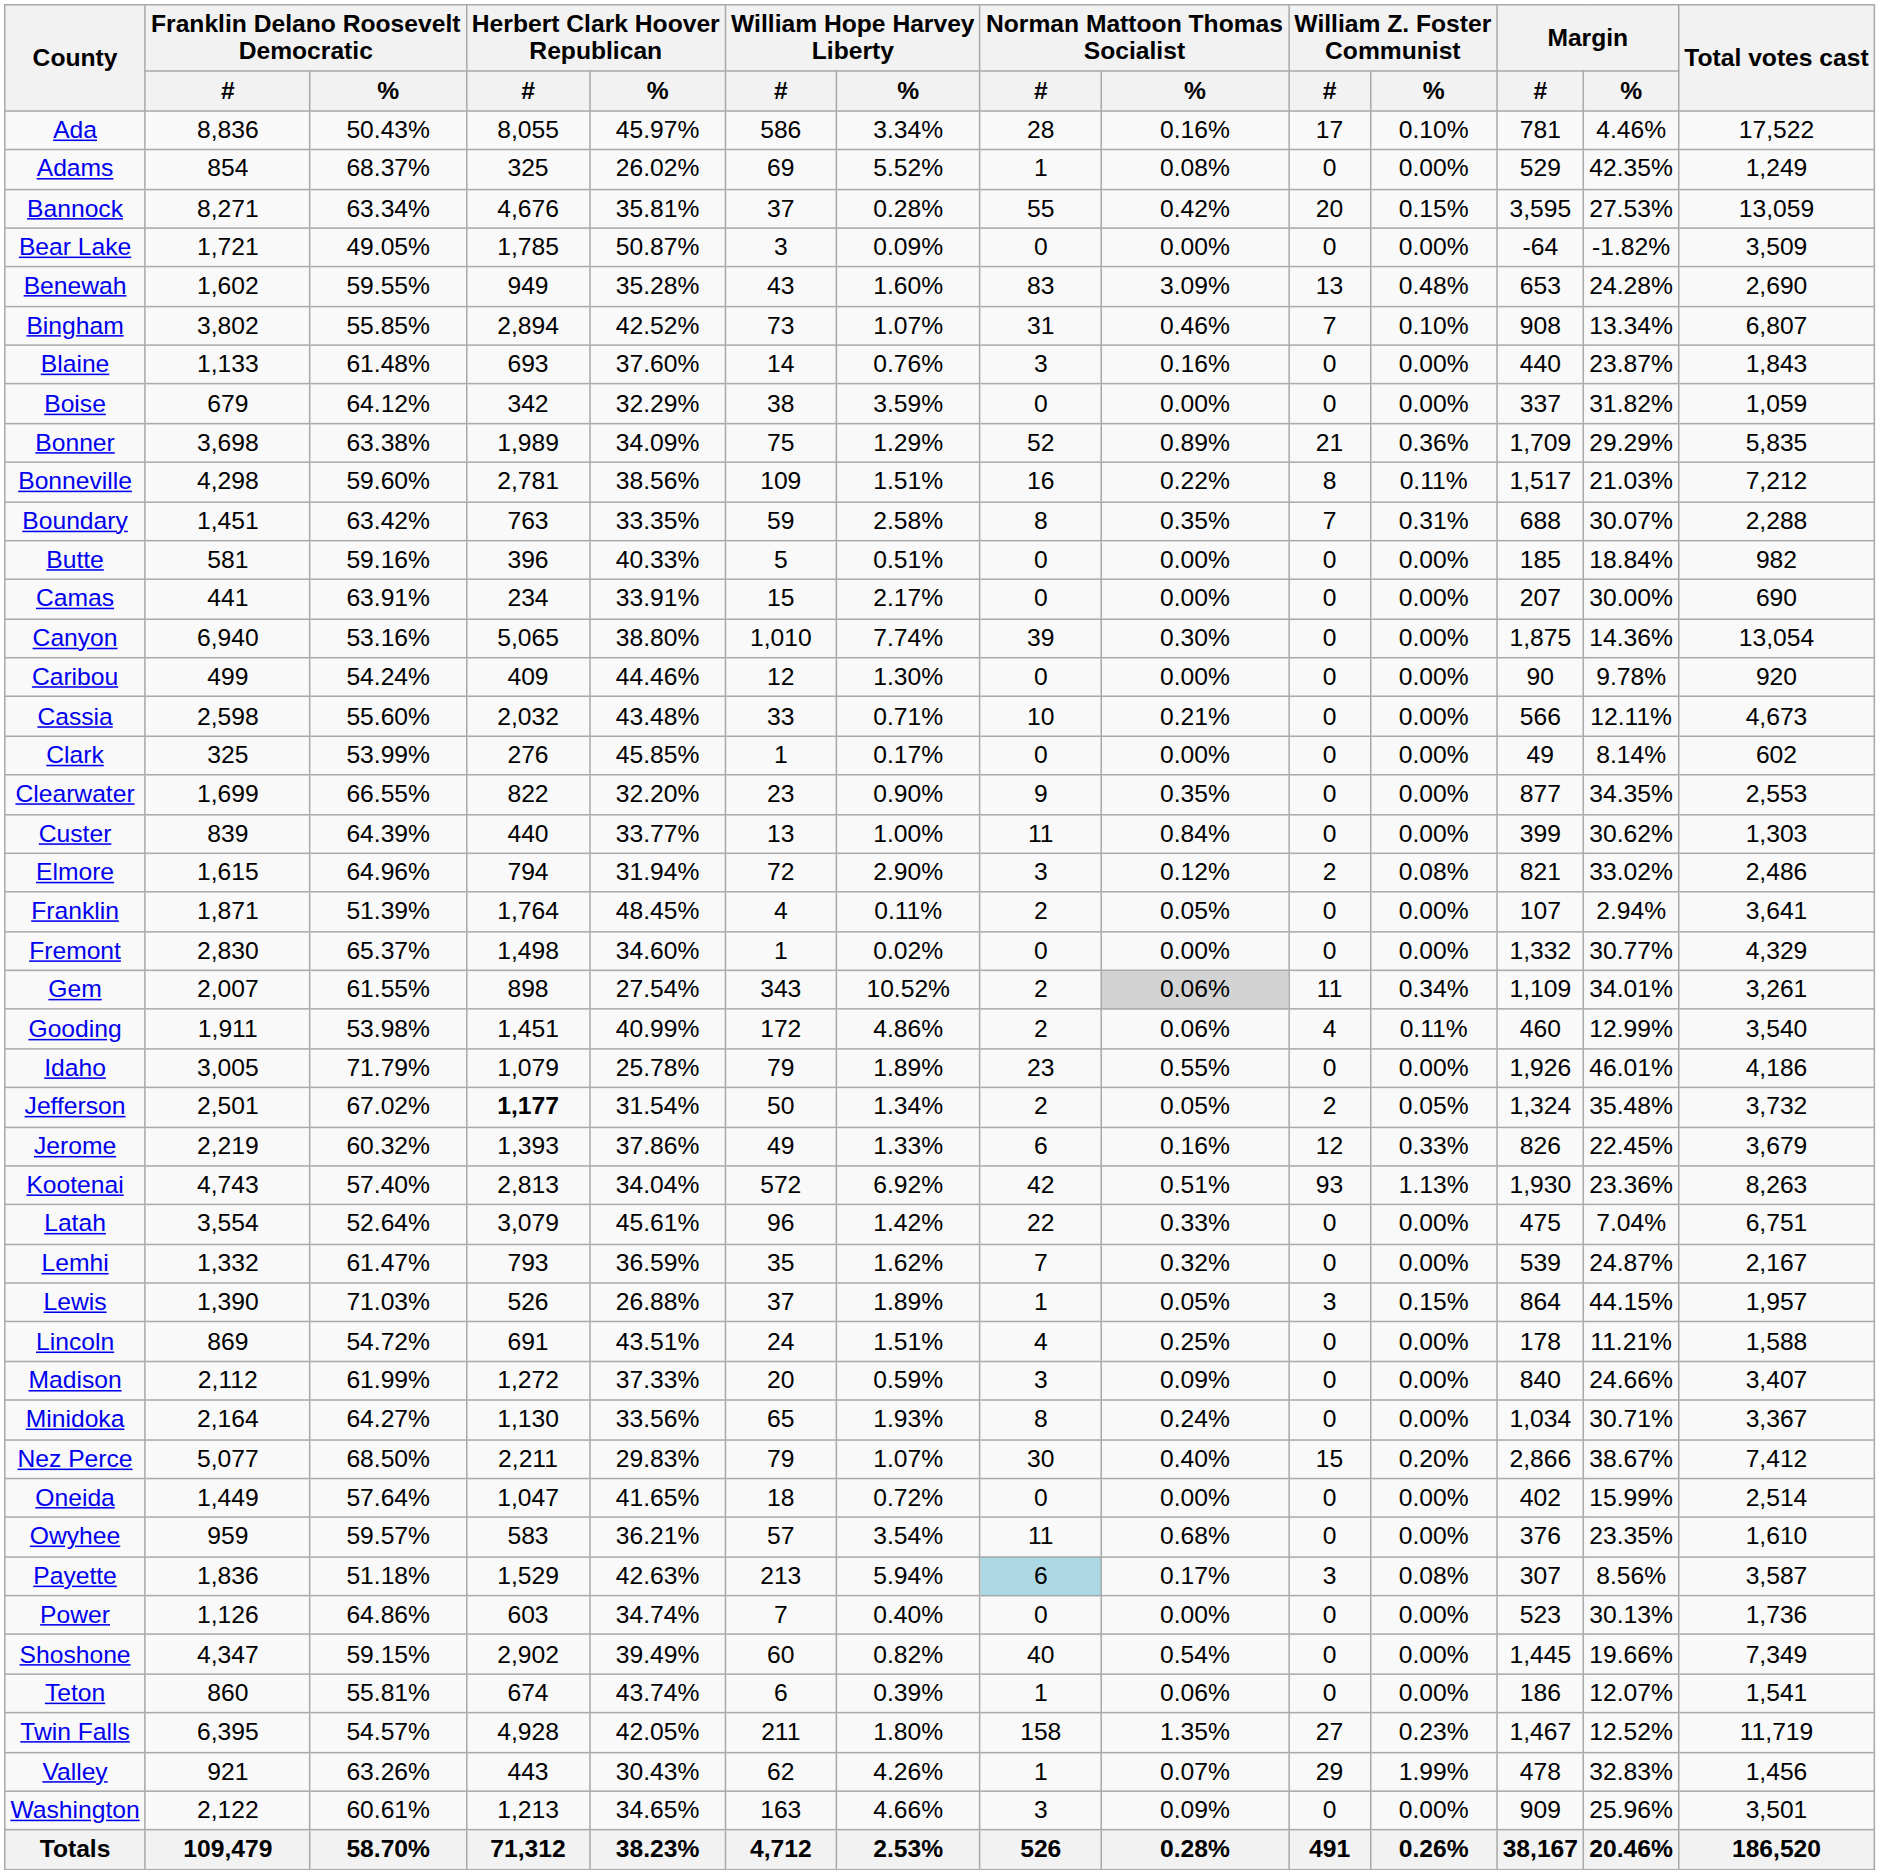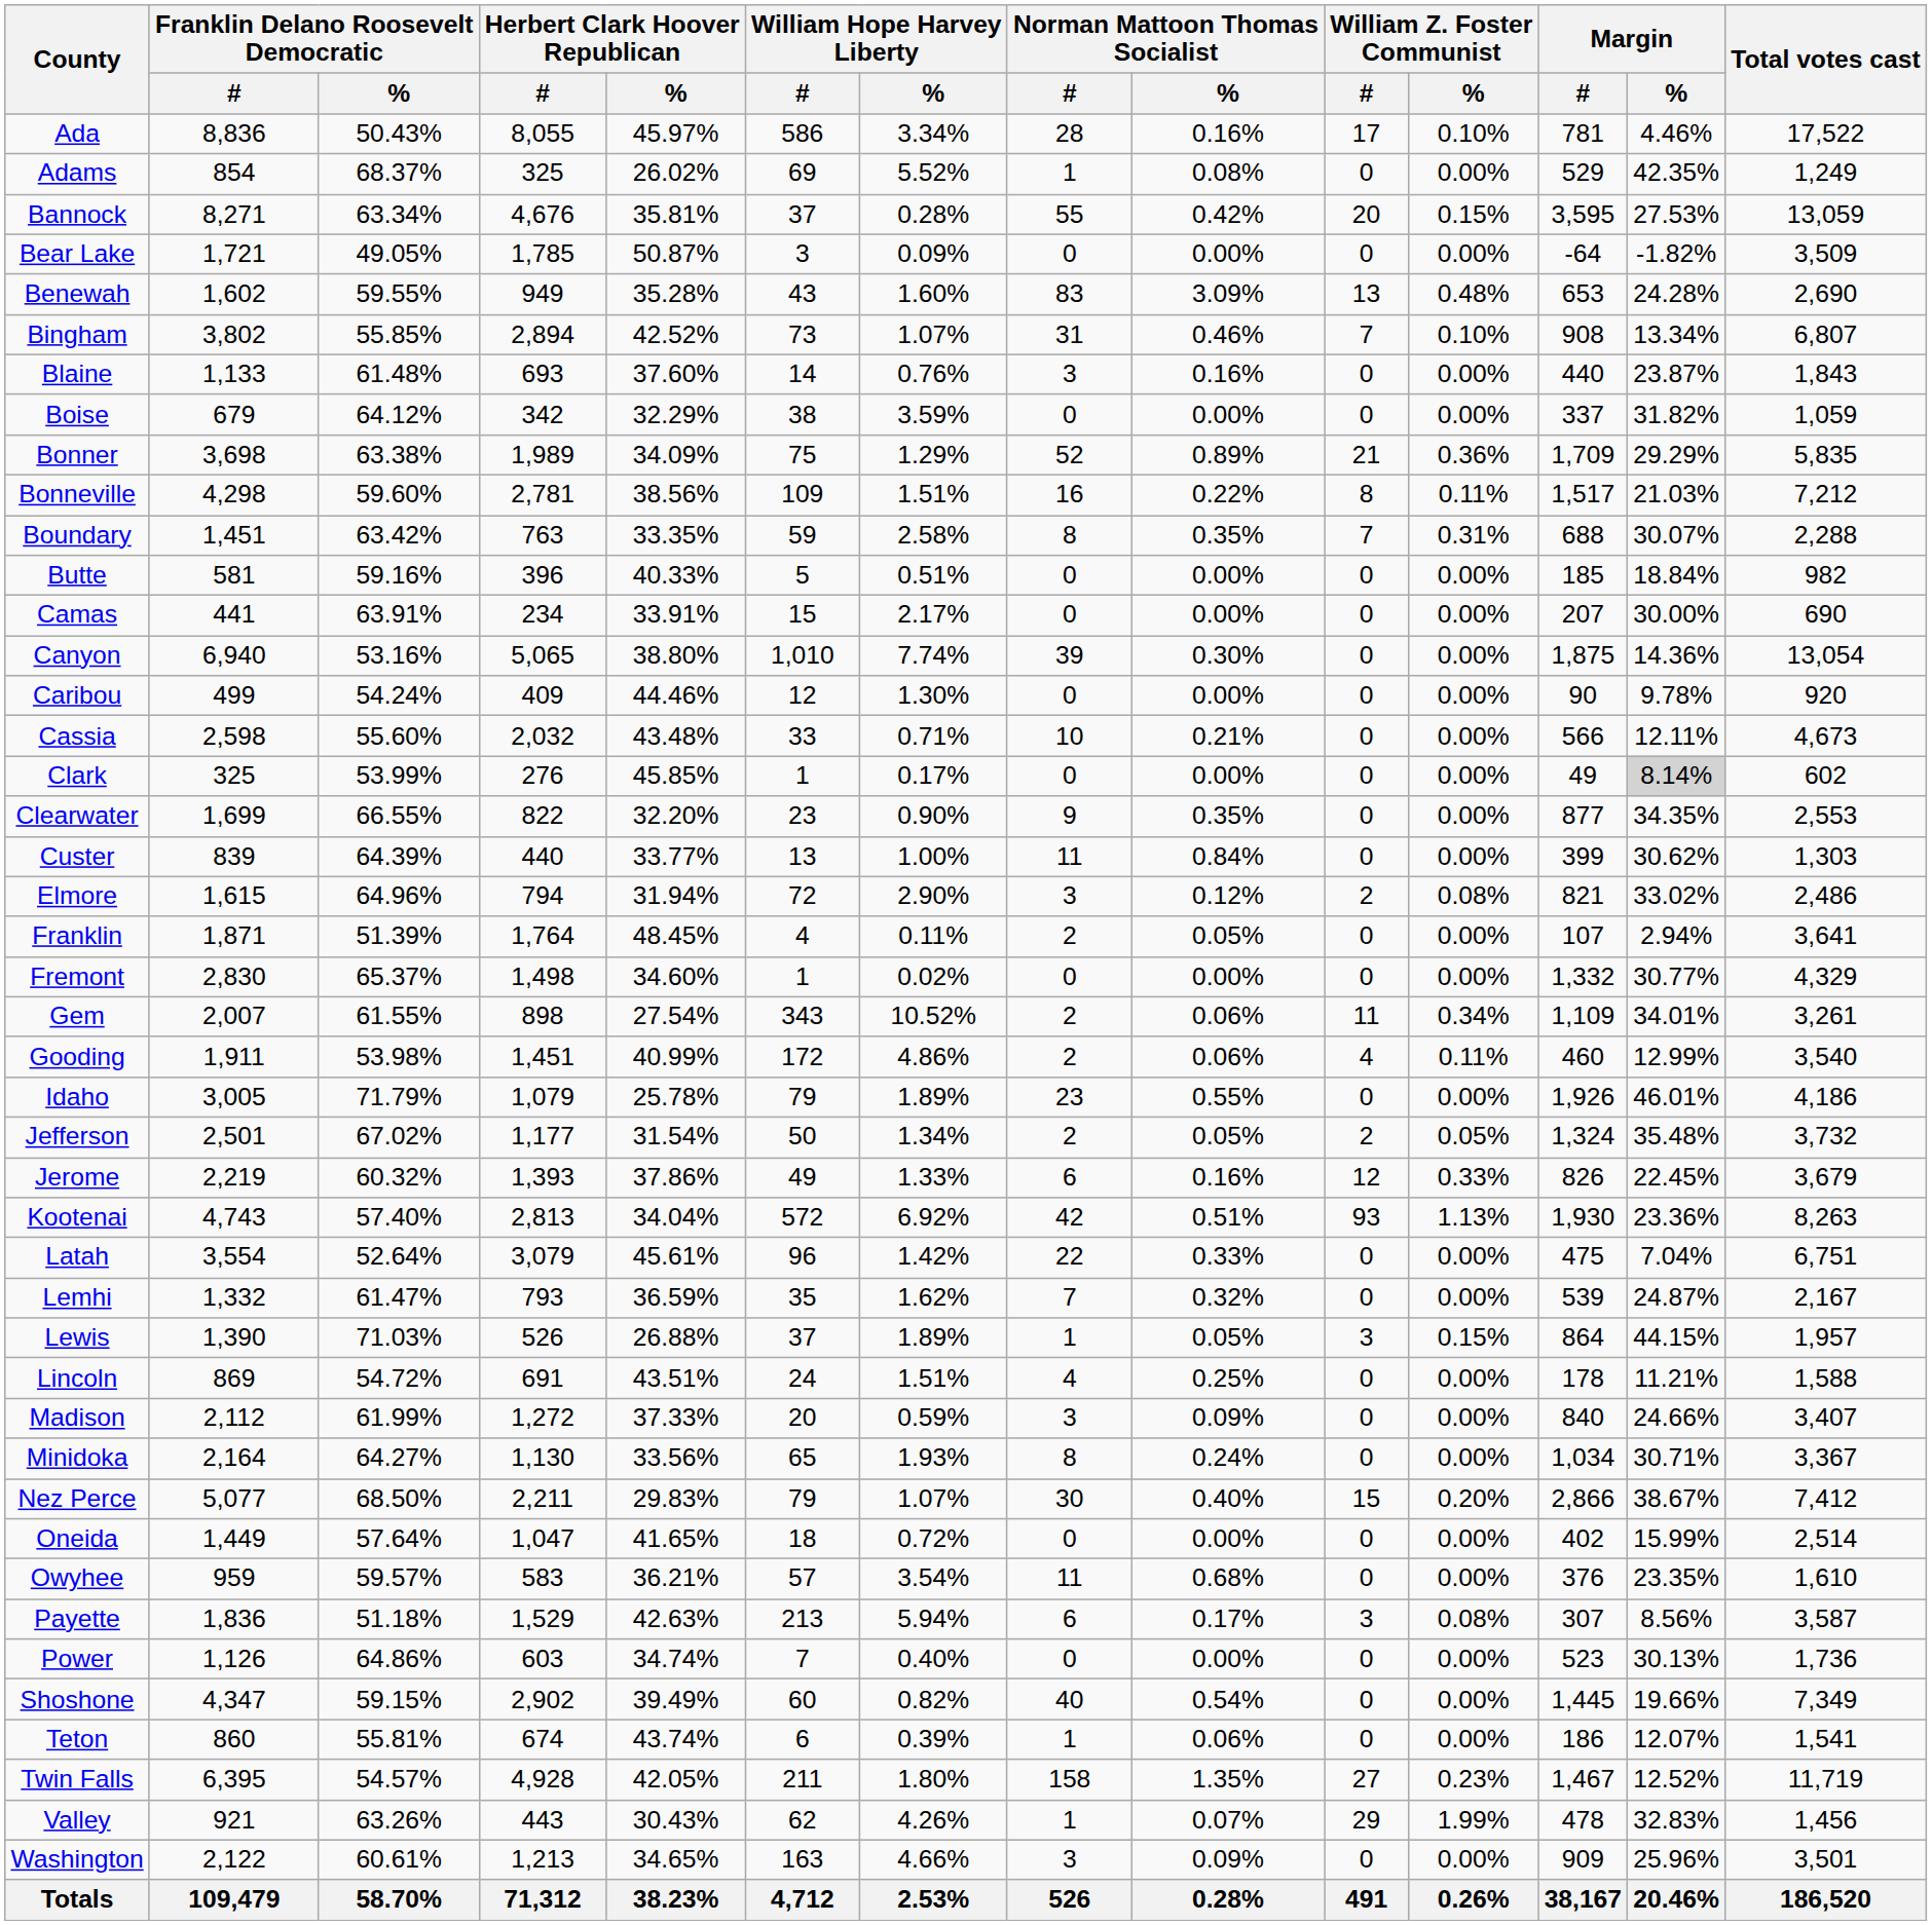Clark | Margin / %: no background -> lightgrey background
Gem | Norman Mattoon Thomas Socialist / %: lightgrey background -> no background
Jefferson | Herbert Clark Hoover Republican / #: bold -> normal
Payette | Norman Mattoon Thomas Socialist / #: lightblue background -> no background
